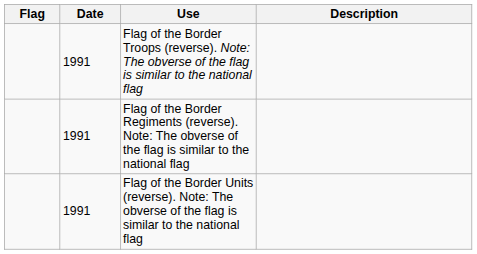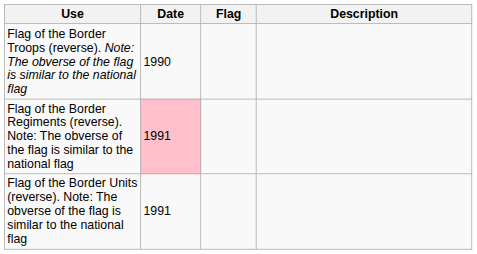columns swapped: Flag <-> Use
row 2 | Date: 1991 -> 1990
row 3 | Date: no background -> pink background
